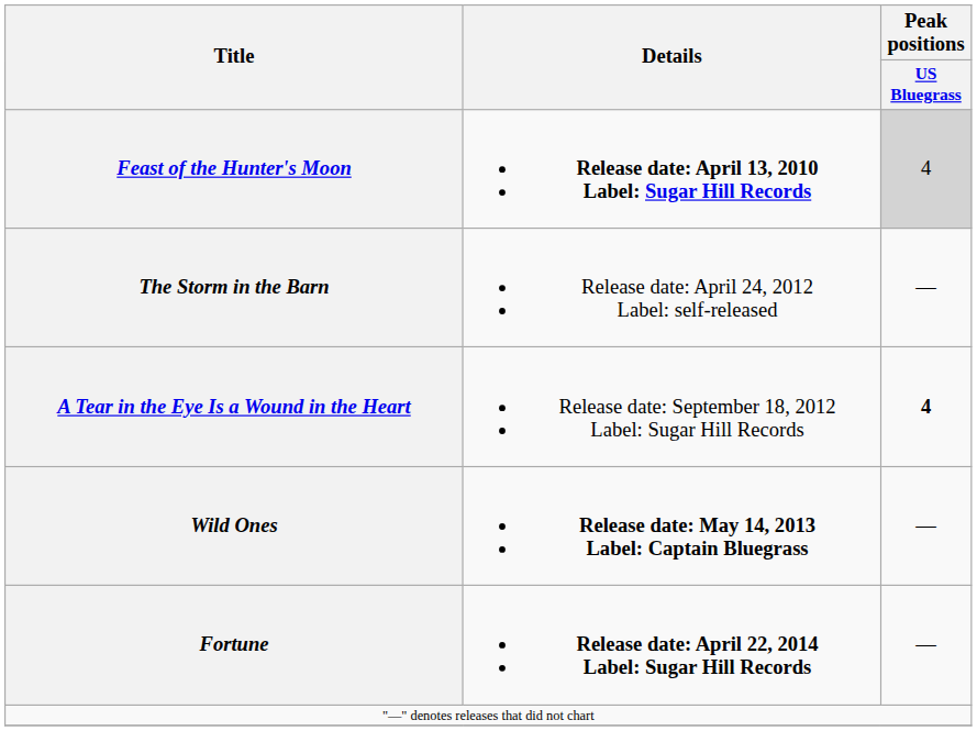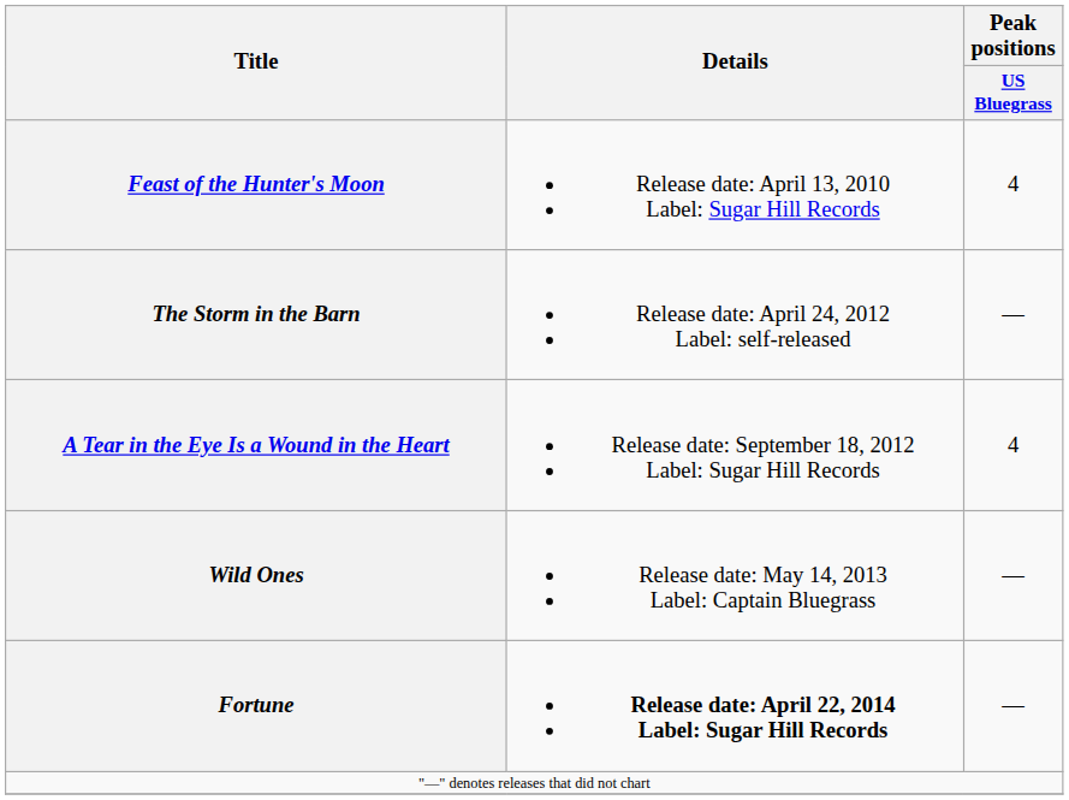Feast of the Hunter's Moon | Details: bold -> normal
Feast of the Hunter's Moon | Peak positions / US Bluegrass: lightgrey background -> no background
A Tear in the Eye Is a Wound in the Heart | Peak positions / US Bluegrass: bold -> normal
Wild Ones | Details: bold -> normal
